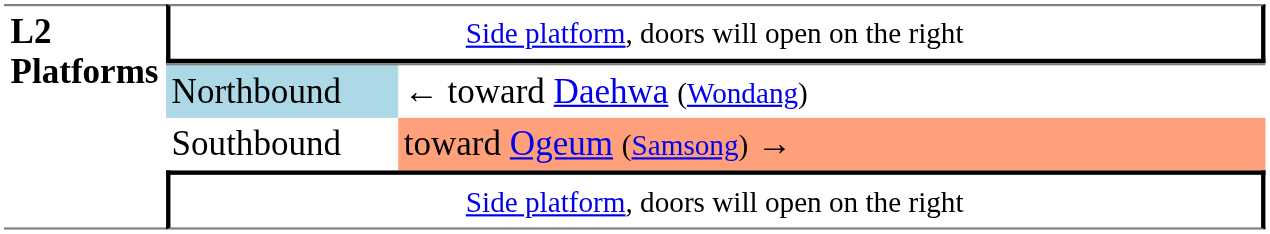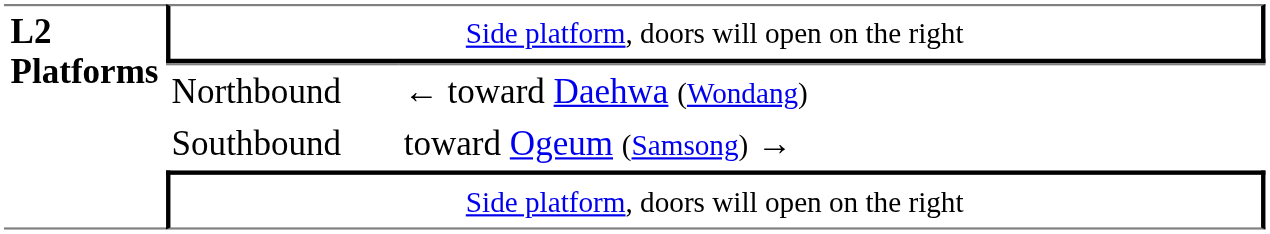Northbound | column 2: lightblue background -> no background
Southbound | column 3: lightsalmon background -> no background
